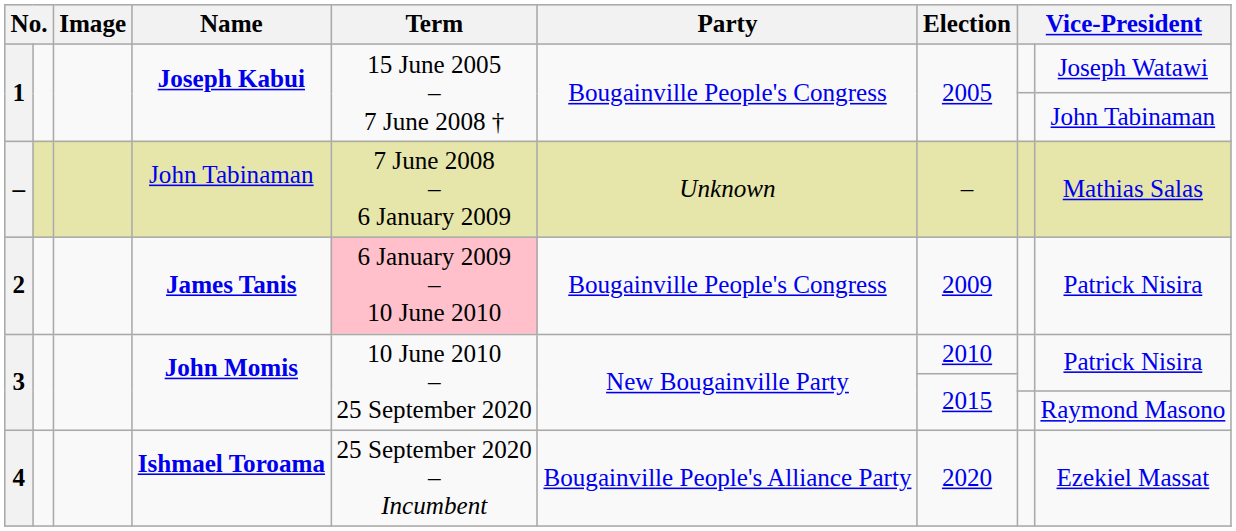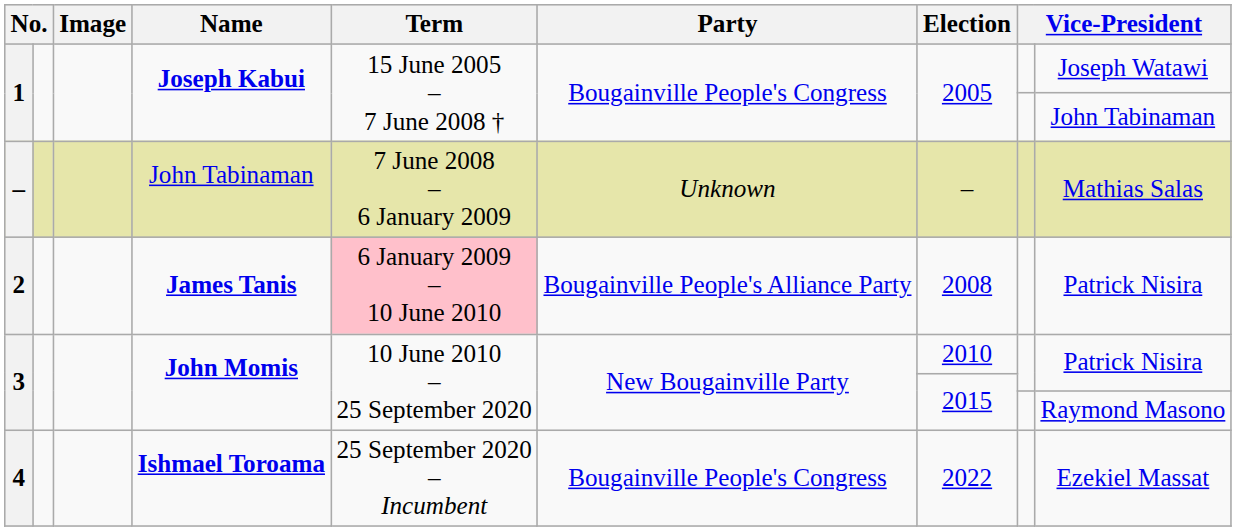2 | Party: Bougainville People's Congress -> Bougainville People's Alliance Party
2 | Election: 2009 -> 2008
4 | Party: Bougainville People's Alliance Party -> Bougainville People's Congress
4 | Election: 2020 -> 2022
